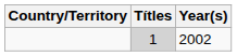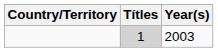row 2 | Year(s): 2002 -> 2003
